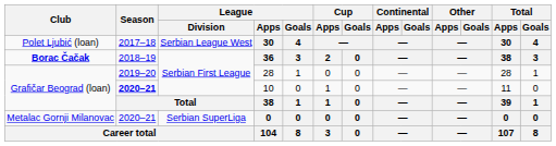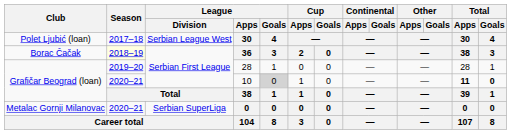36 | Club: bold -> normal
36 | Season: no background -> lightyellow background
10 | Season: bold -> normal
10 | League / Goals: no background -> lightgrey background
10 | Total / Apps: normal -> bold
10 | Total / Goals: normal -> bold
